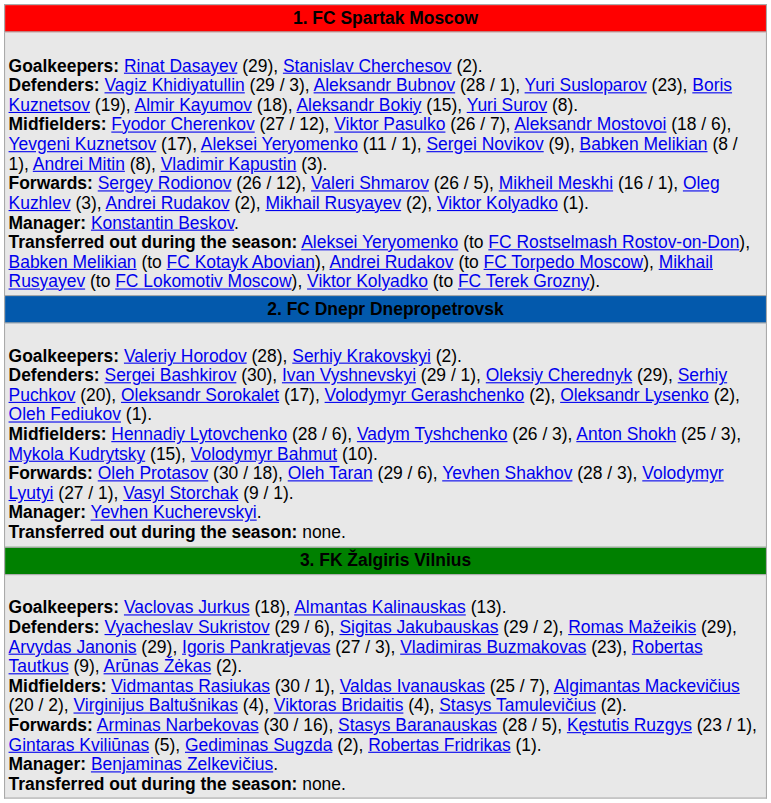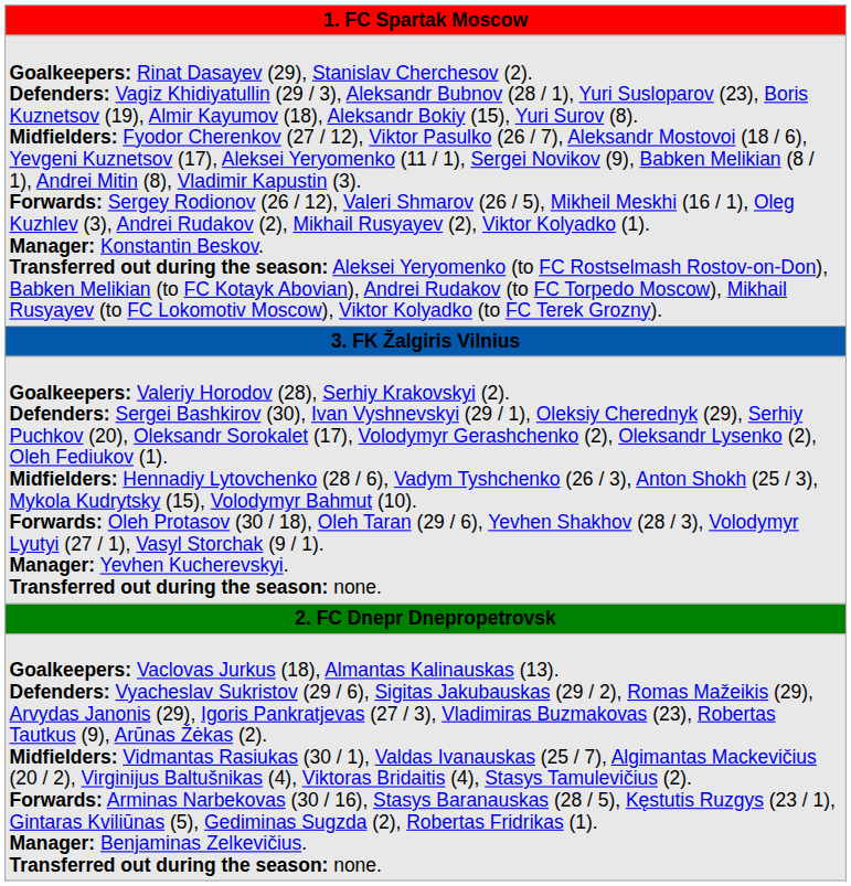row 3 | column 1: 2. FC Dnepr Dnepropetrovsk -> 3. FK Žalgiris Vilnius
row 5 | column 1: 3. FK Žalgiris Vilnius -> 2. FC Dnepr Dnepropetrovsk
